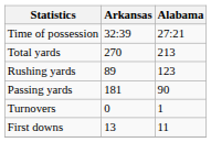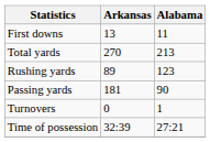rows swapped: First downs <-> Time of possession
